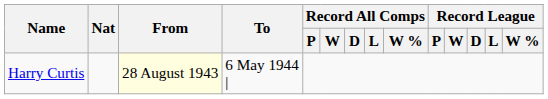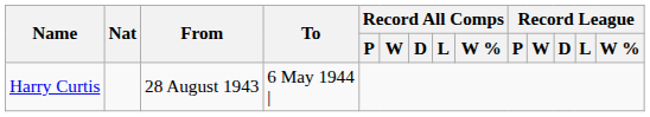Harry Curtis | From: lightyellow background -> no background
